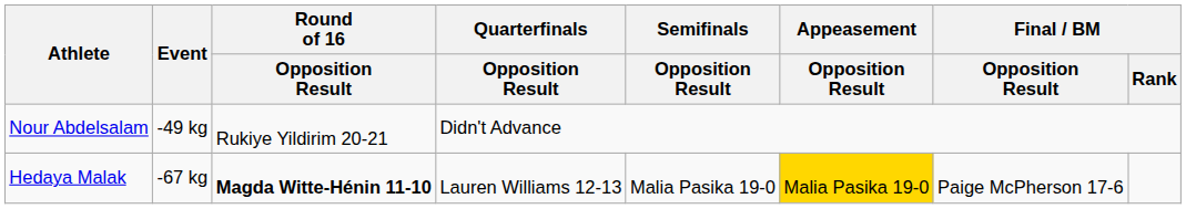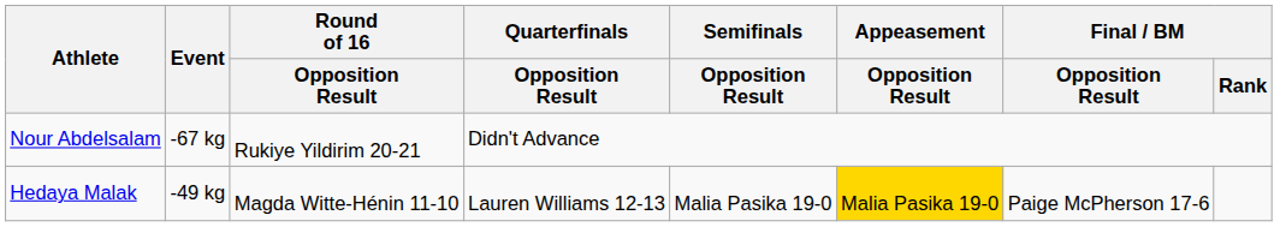Nour Abdelsalam | Event: -49 kg -> -67 kg
Hedaya Malak | Event: -67 kg -> -49 kg
Hedaya Malak | Round of 16 / Opposition Result: bold -> normal
